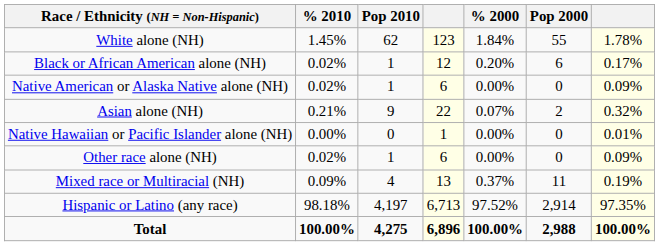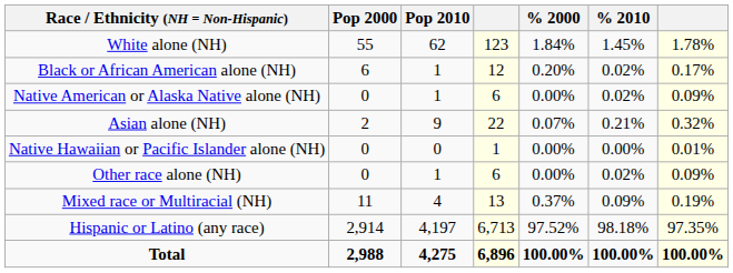columns swapped: Pop 2000 <-> % 2010
